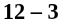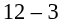row 1 | column 1: bold -> normal
